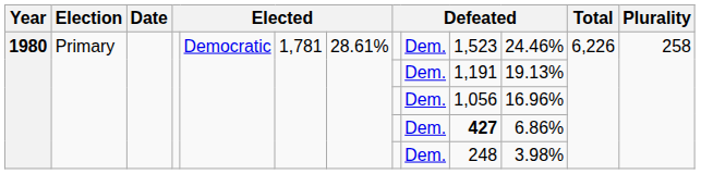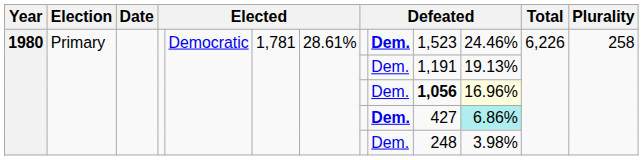row 2 | column 9: normal -> bold
row 4 | column 10: normal -> bold
row 4 | column 11: no background -> lightyellow background
row 5 | column 9: normal -> bold
row 5 | column 10: bold -> normal
row 5 | column 11: no background -> paleturquoise background
